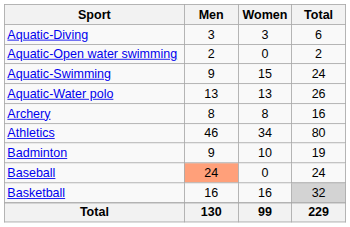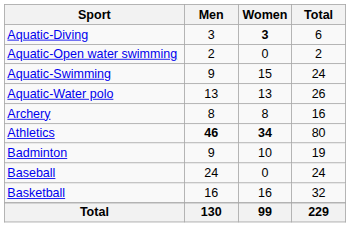Aquatic-Diving | Women: normal -> bold
Athletics | Men: normal -> bold
Athletics | Women: normal -> bold
Baseball | Men: lightsalmon background -> no background
Basketball | Total: lightgrey background -> no background
